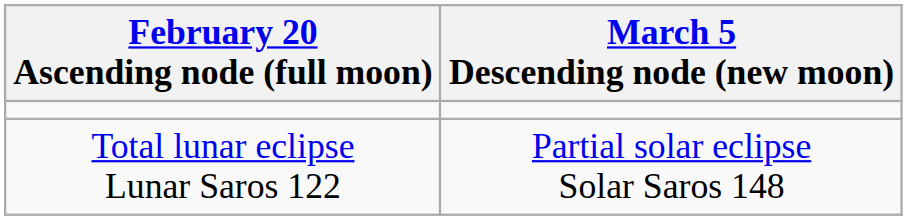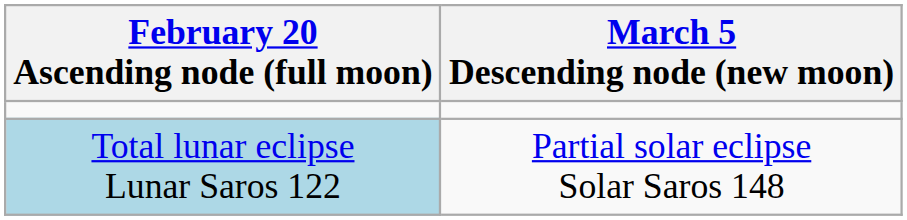row 3 | February 20 Ascending node (full moon): no background -> lightblue background
